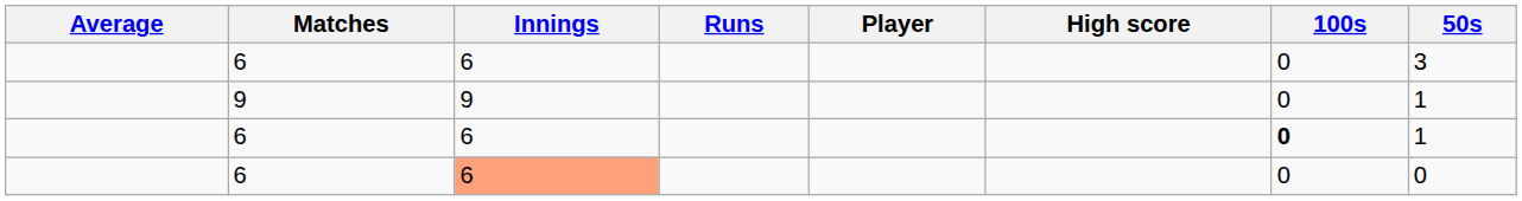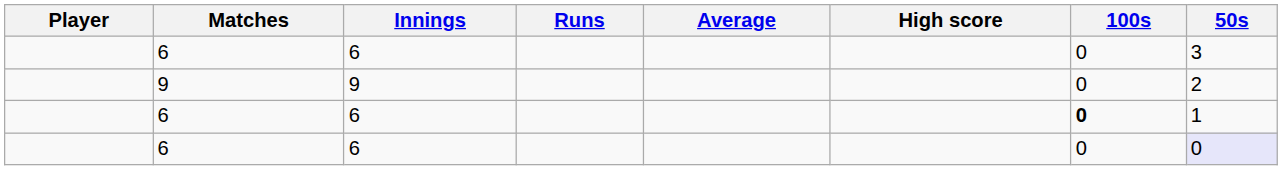columns swapped: Player <-> Average
row 3 | 50s: 1 -> 2
row 5 | Innings: lightsalmon background -> no background
row 5 | 50s: no background -> lavender background
